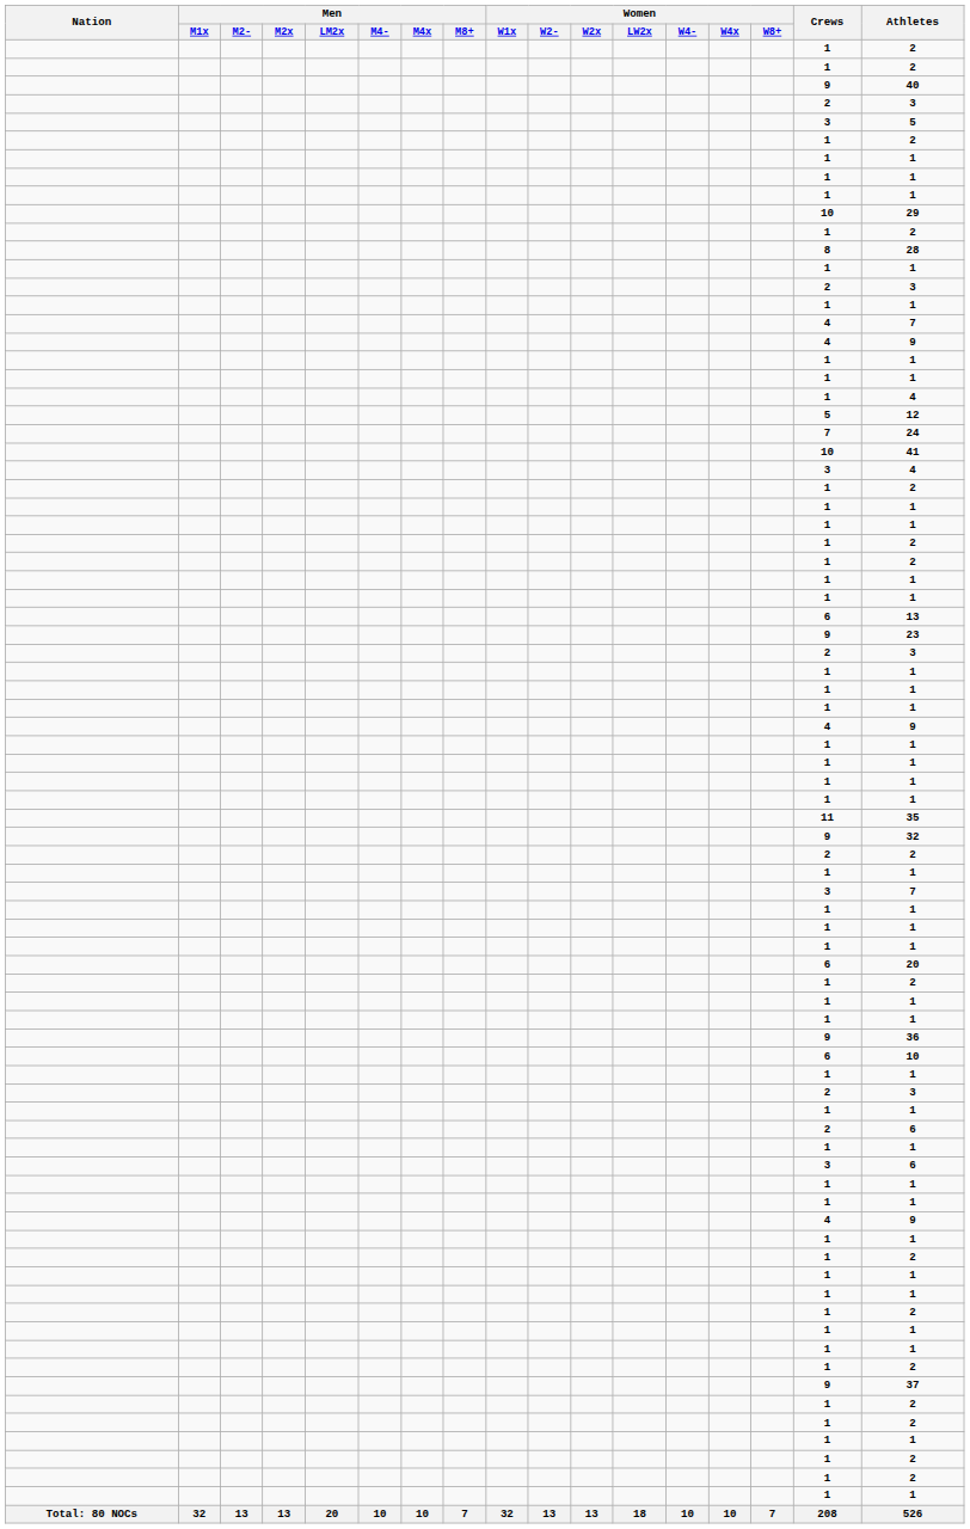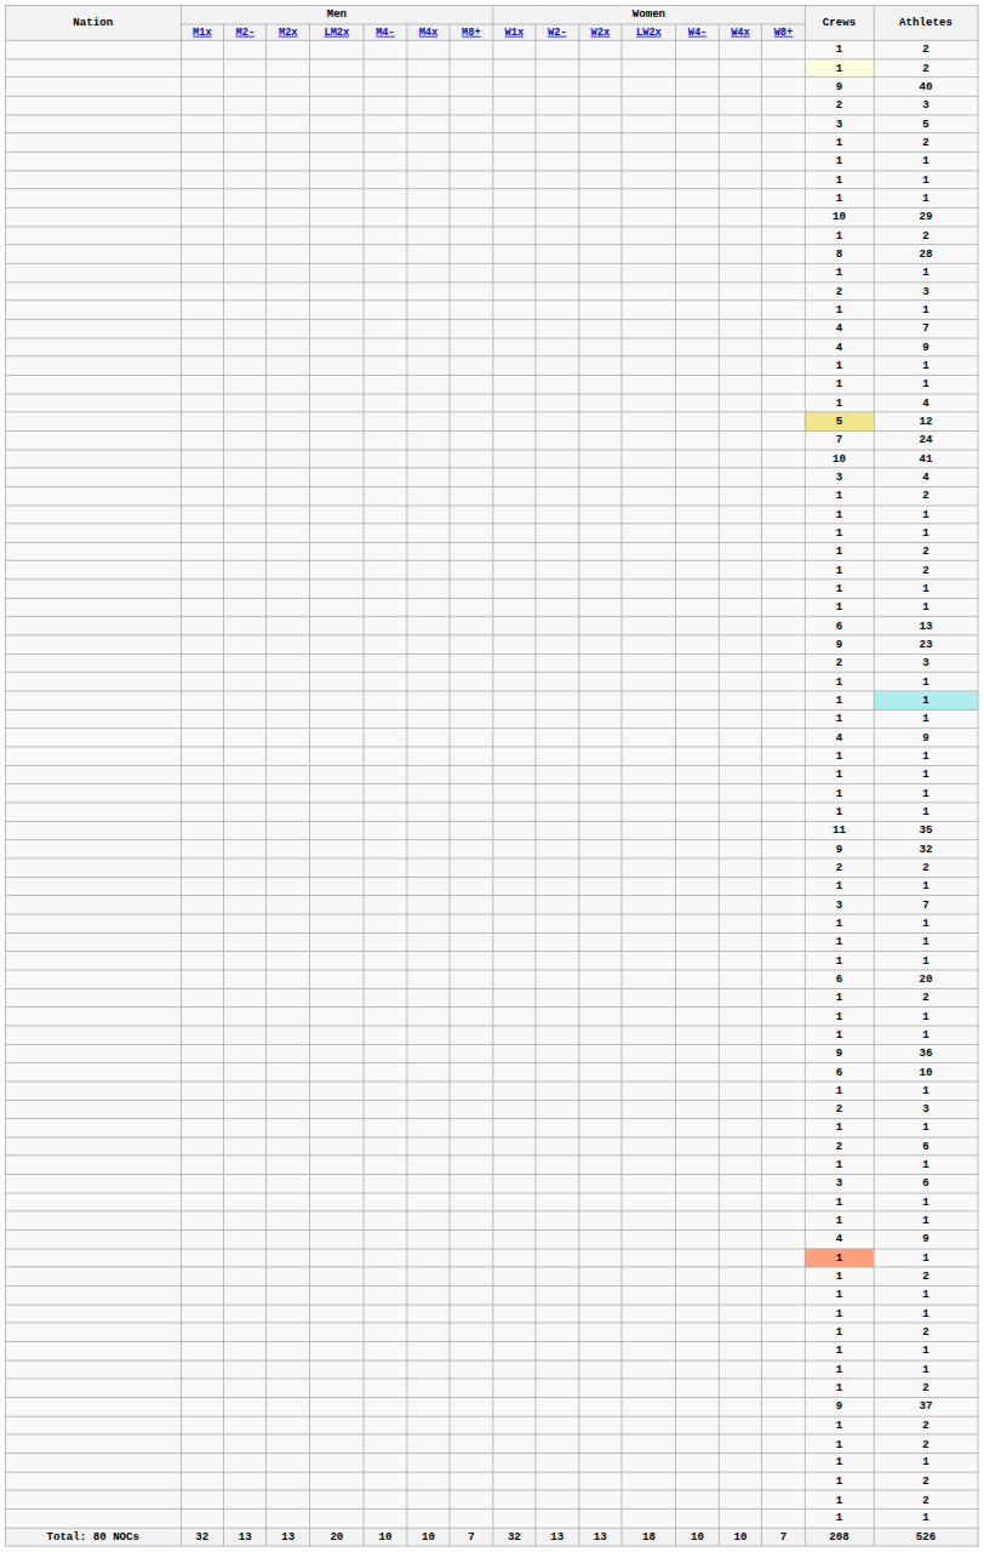row 4 | Crews: no background -> lightyellow background
row 23 | Crews: no background -> khaki background
row 38 | Athletes: no background -> paleturquoise background
row 68 | Crews: no background -> lightsalmon background
